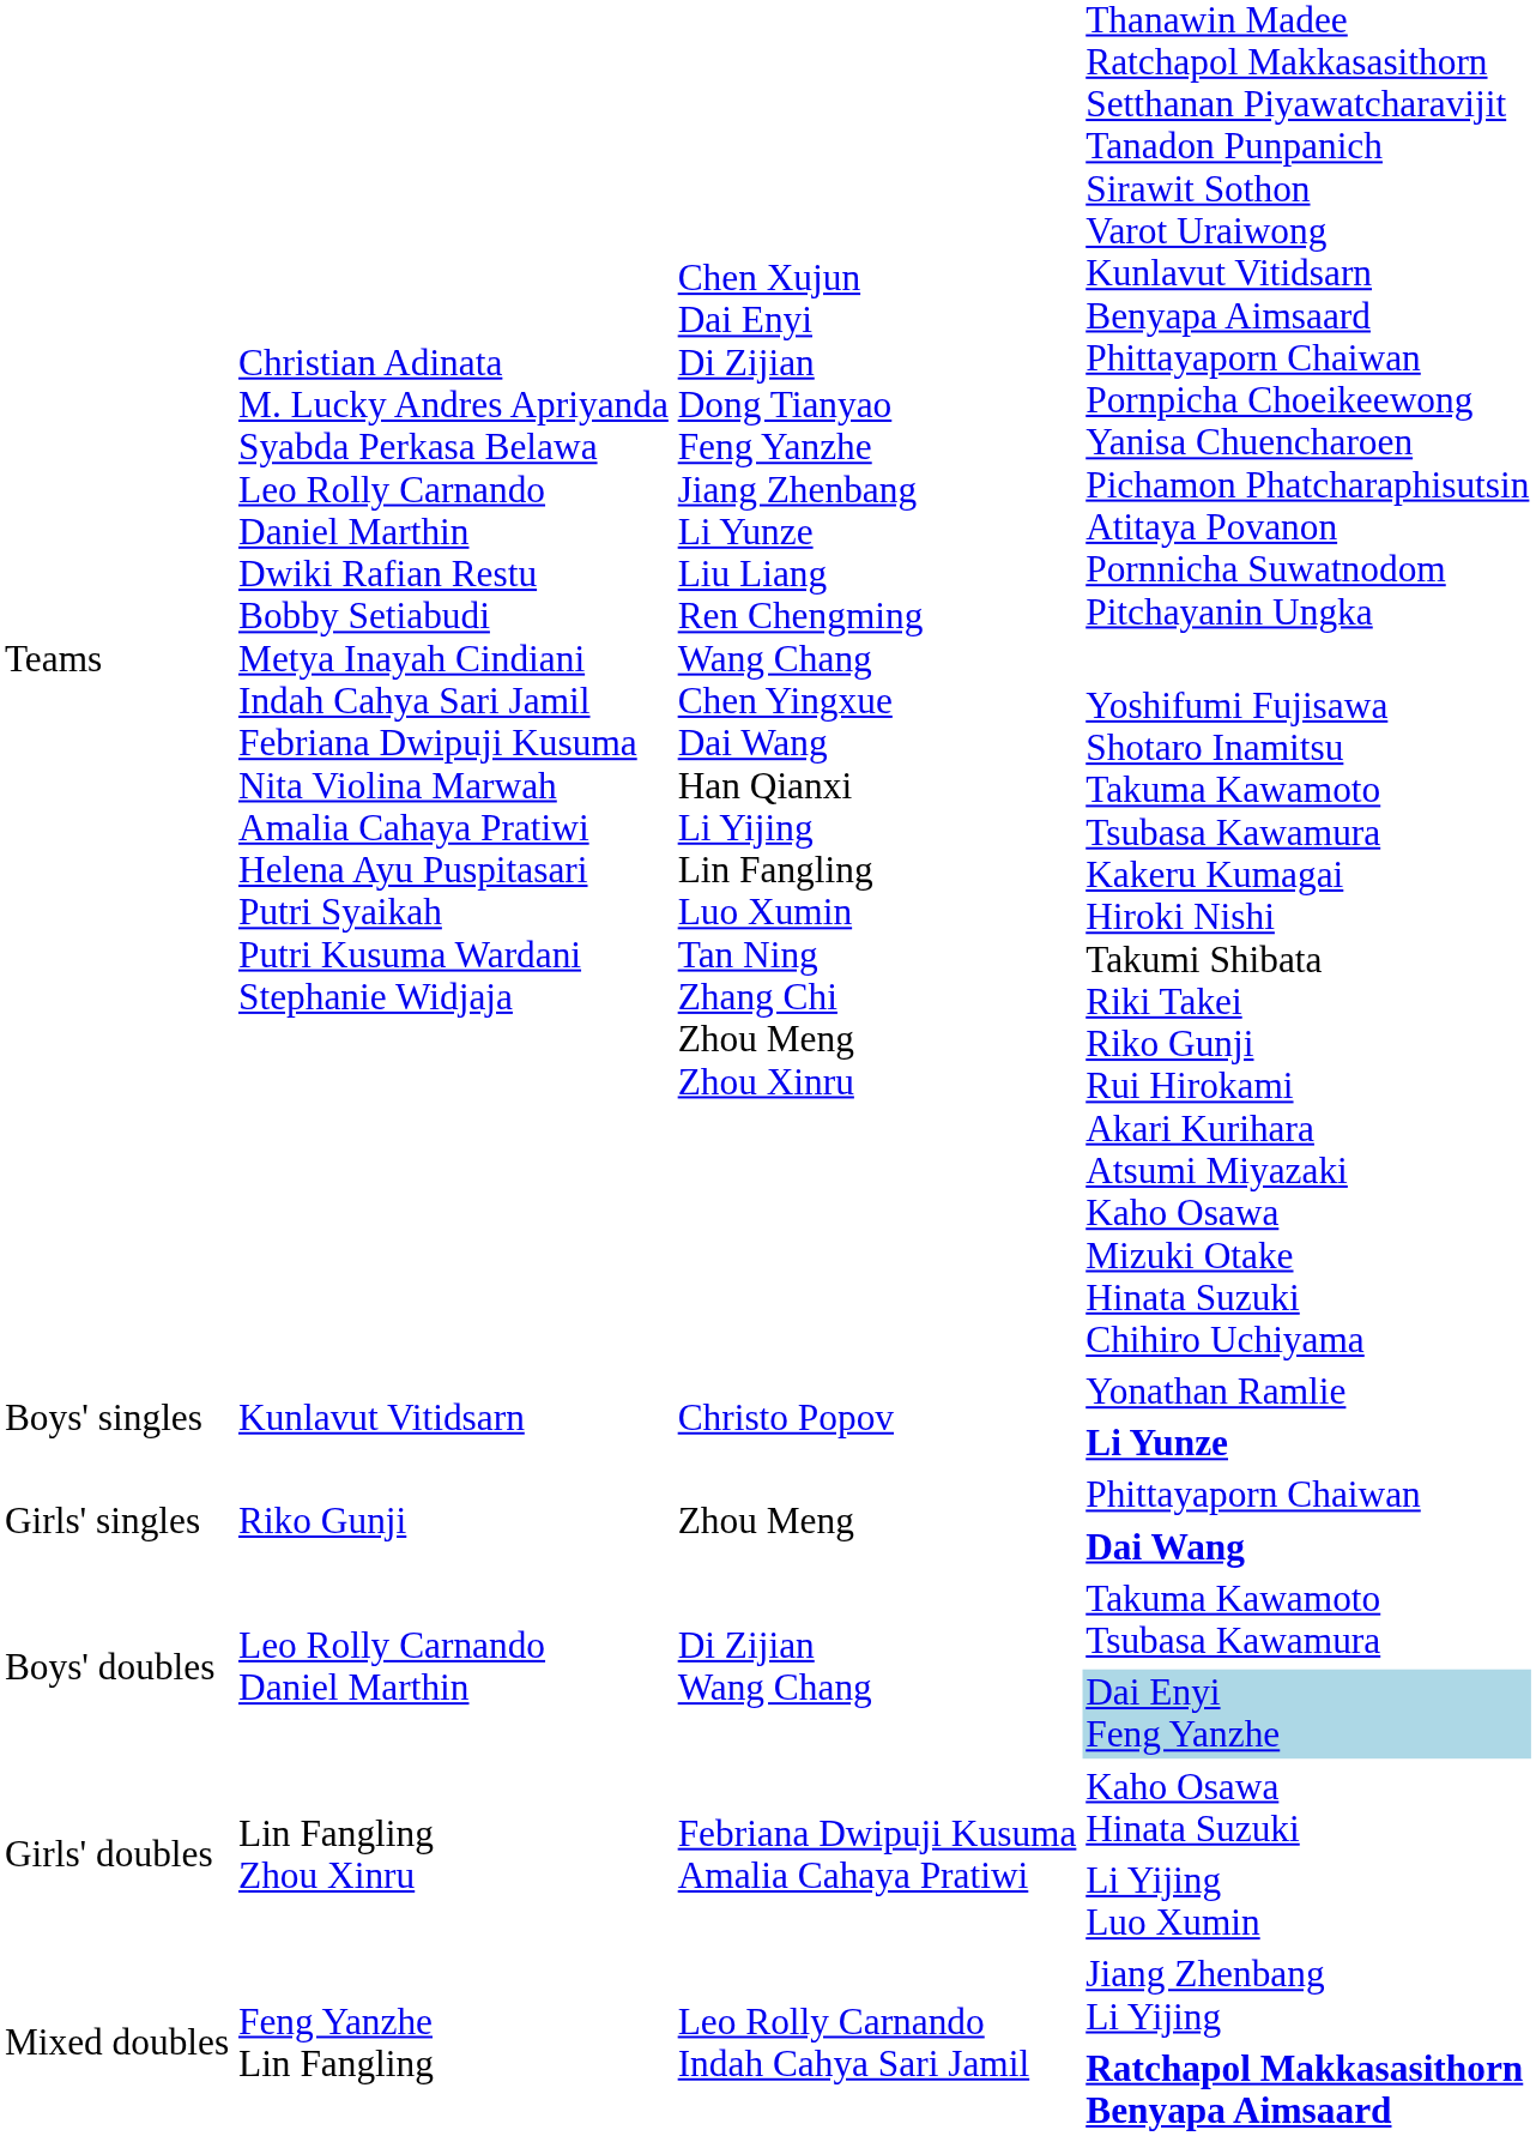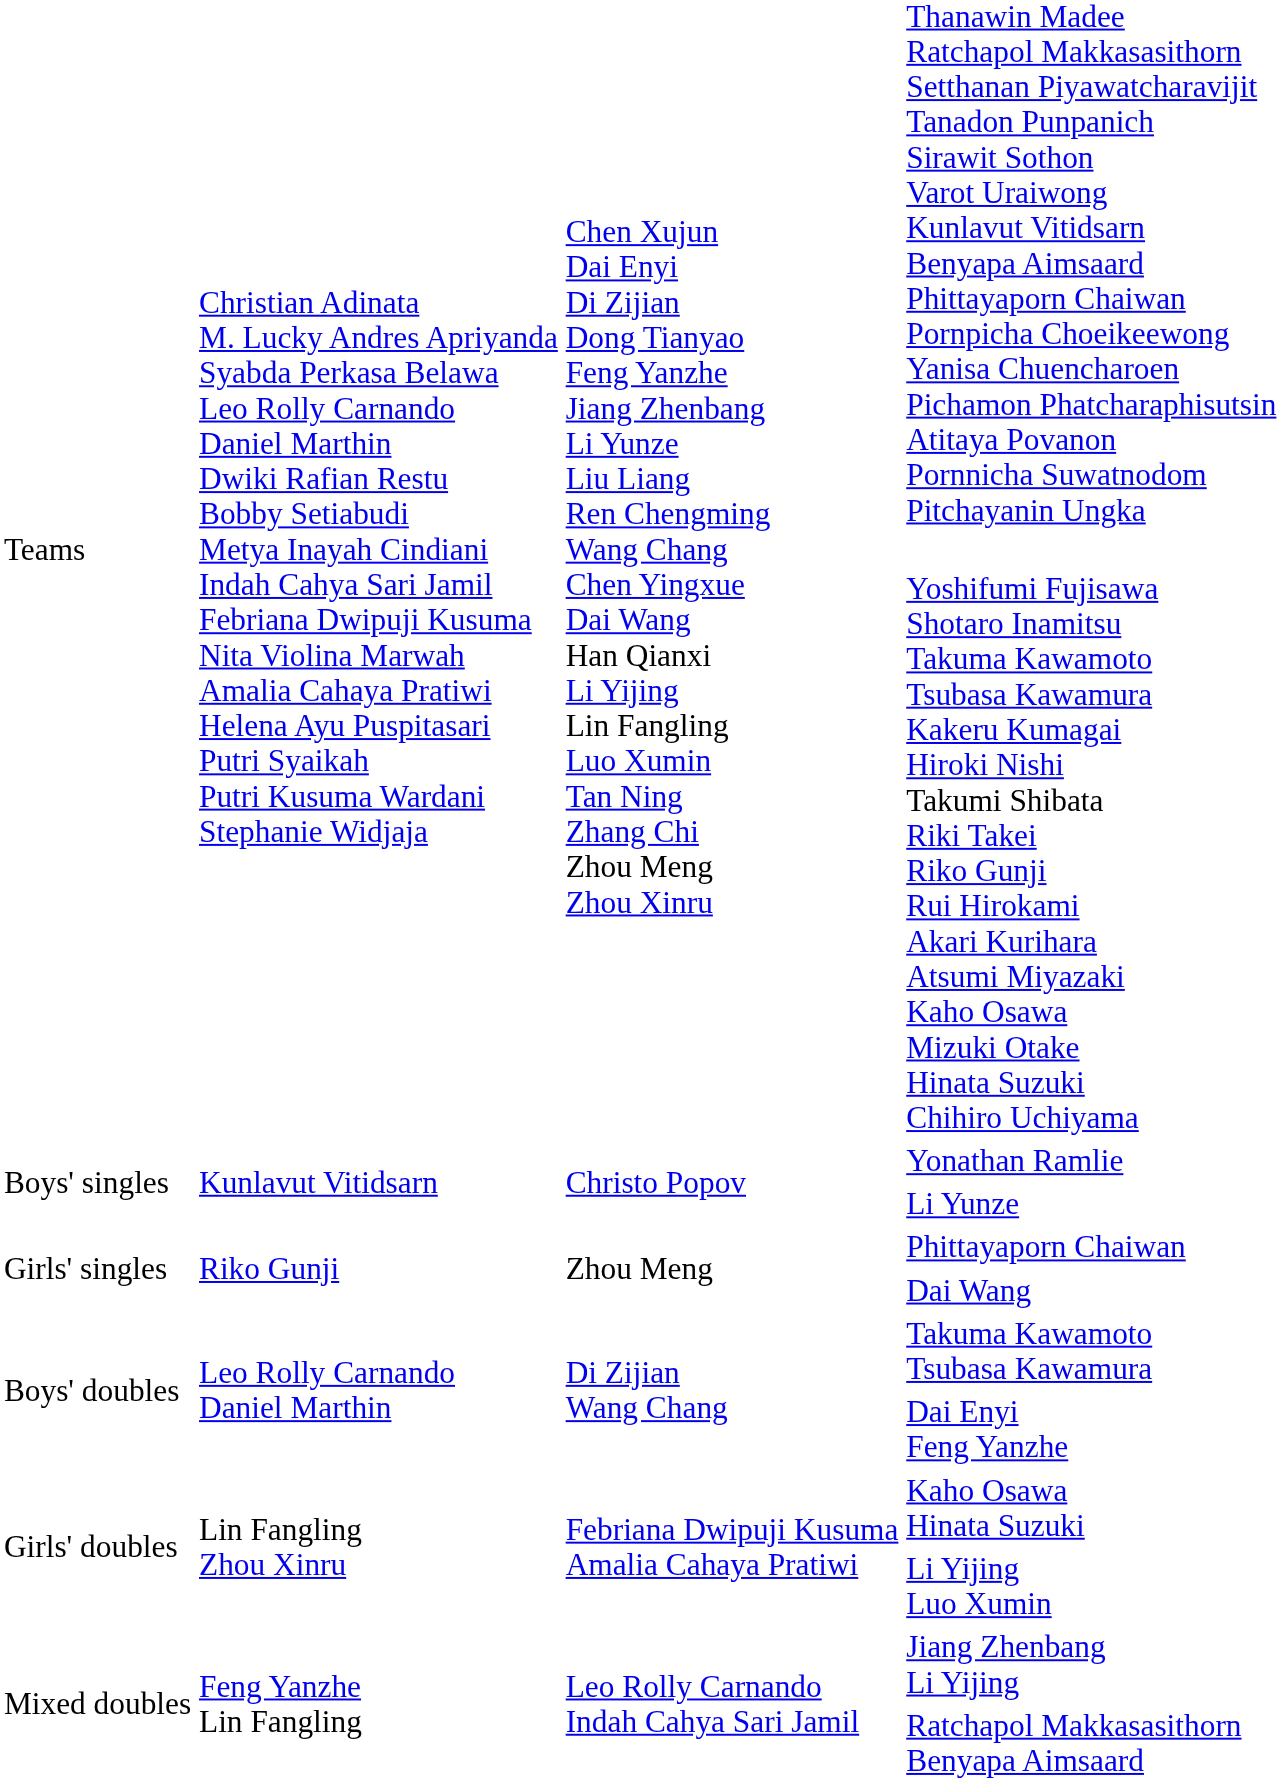Li Yunze | column 4: bold -> normal
Dai Wang | column 4: bold -> normal
Dai Enyi Feng Yanzhe | column 4: lightblue background -> no background
Ratchapol Makkasasithorn Benyapa Aimsaard | column 4: bold -> normal
